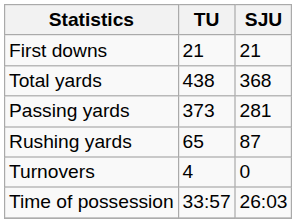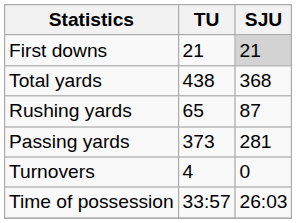First downs | SJU: no background -> lightgrey background
rows swapped: Rushing yards <-> Passing yards
